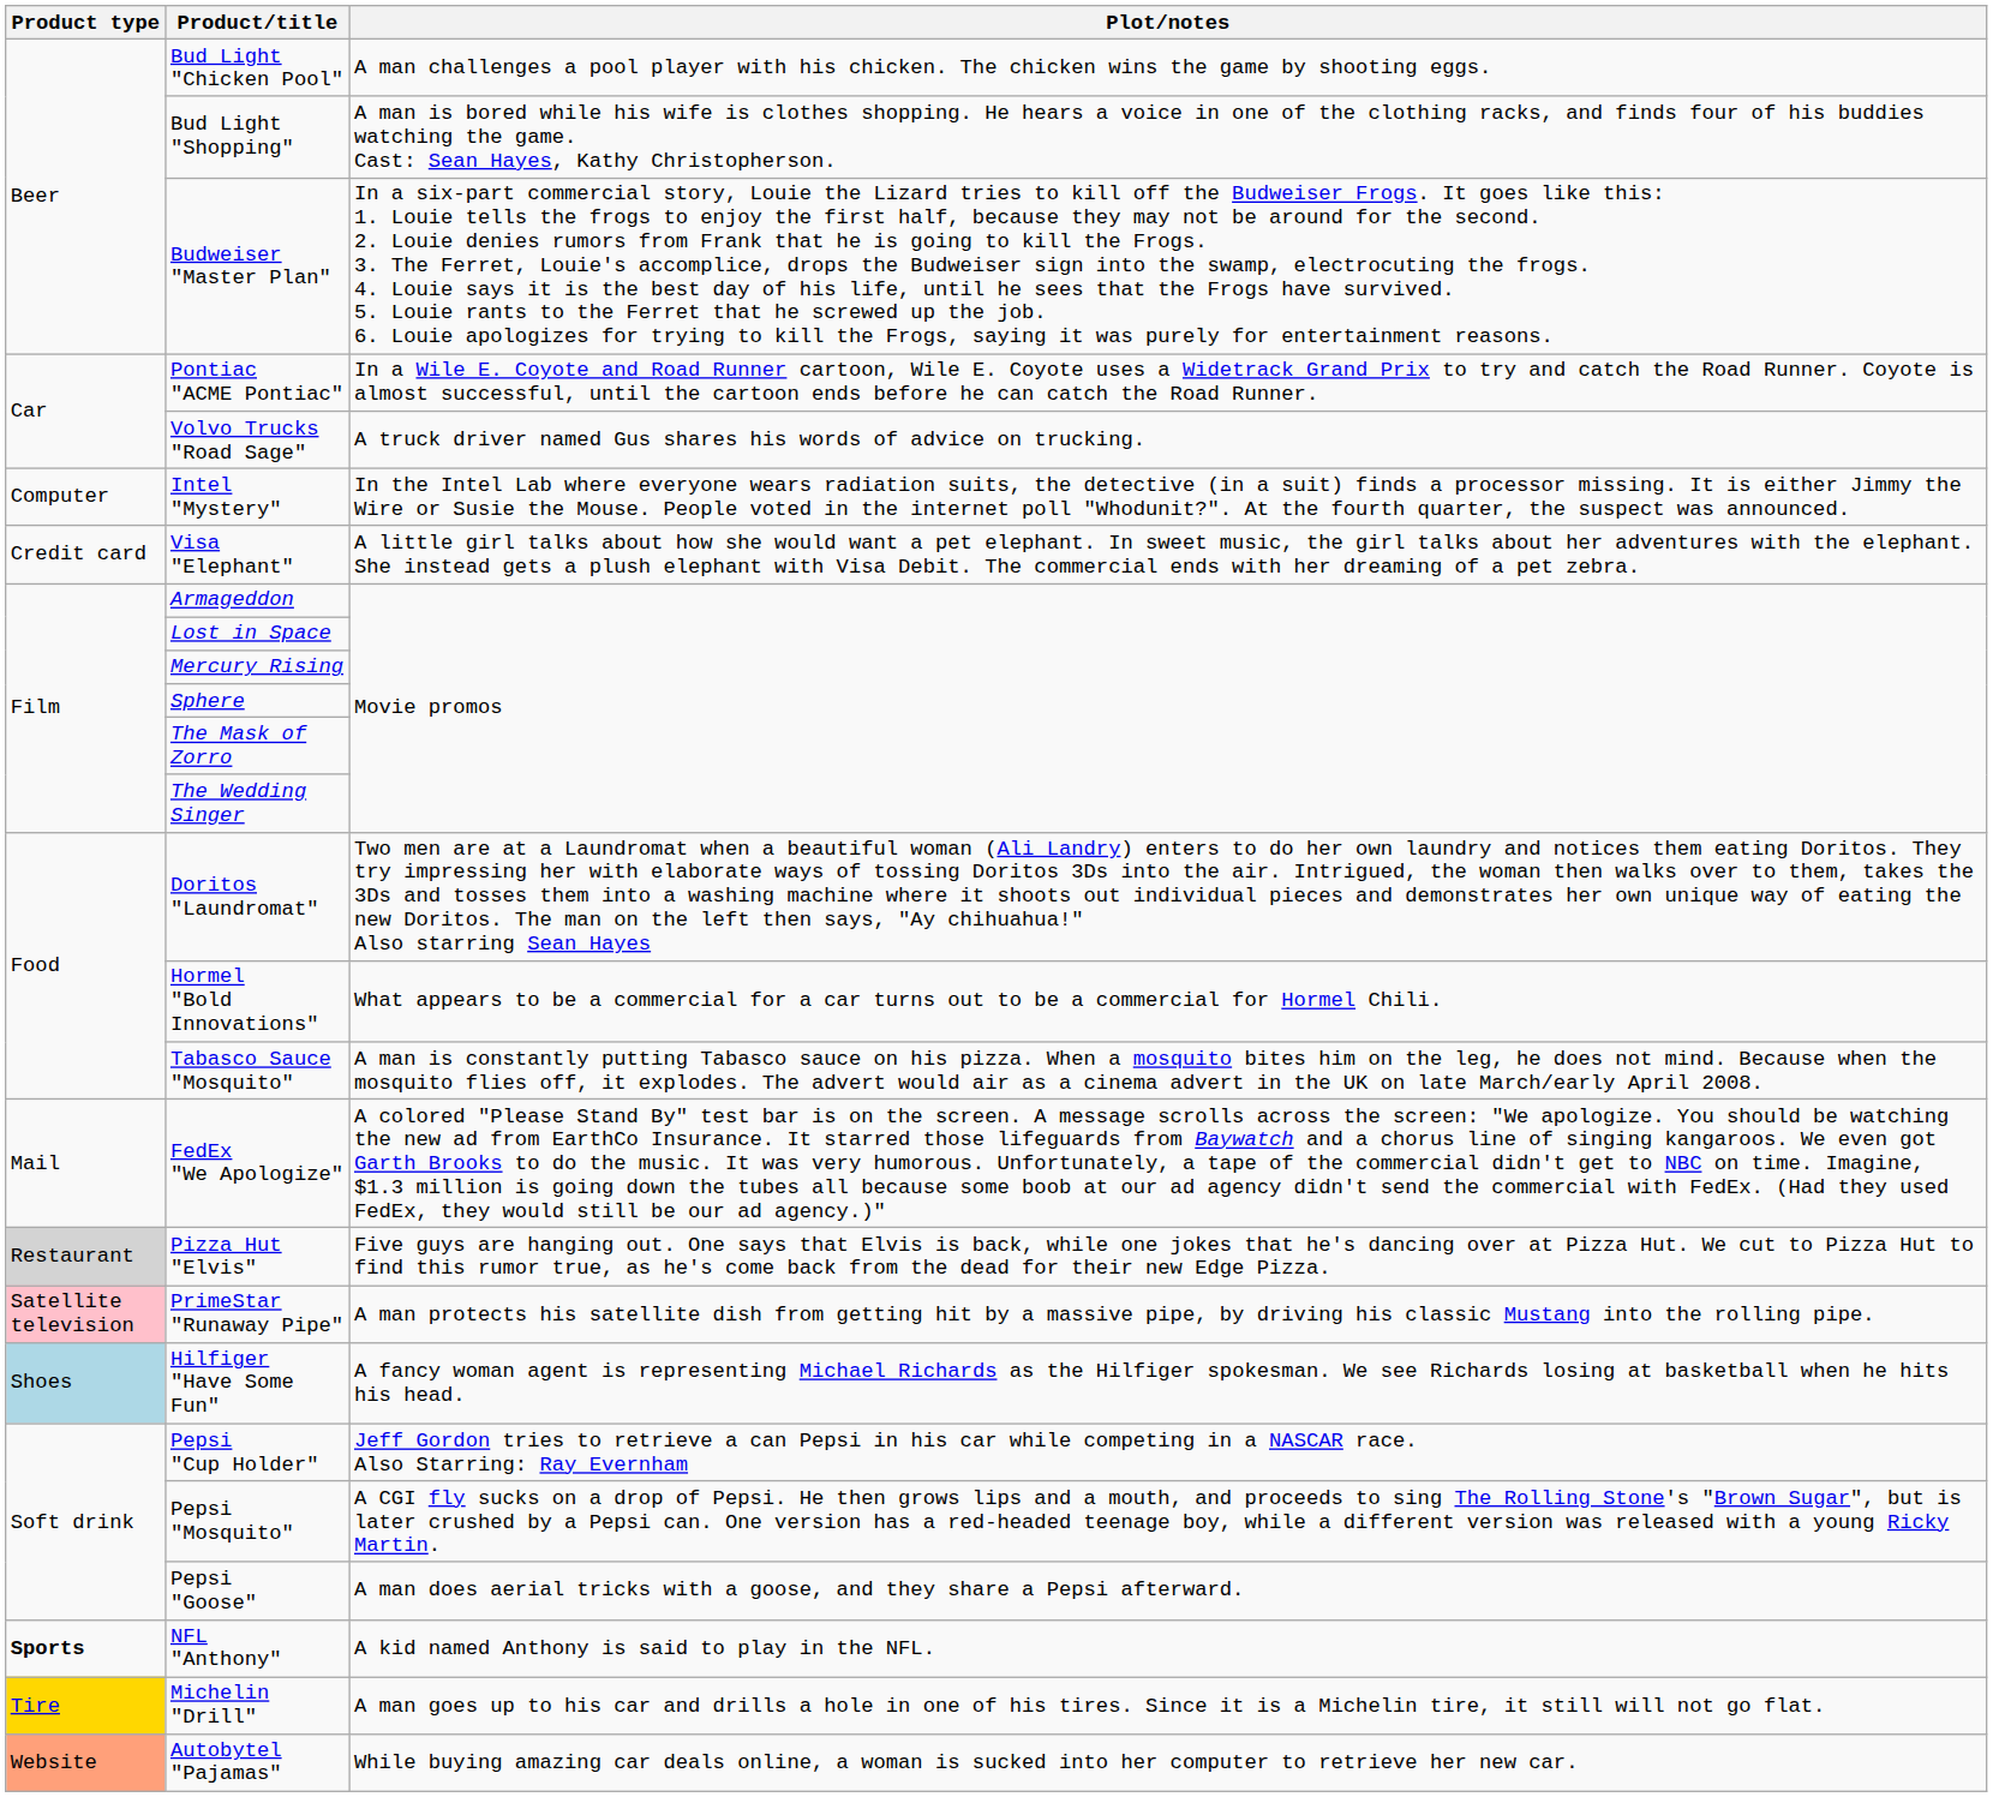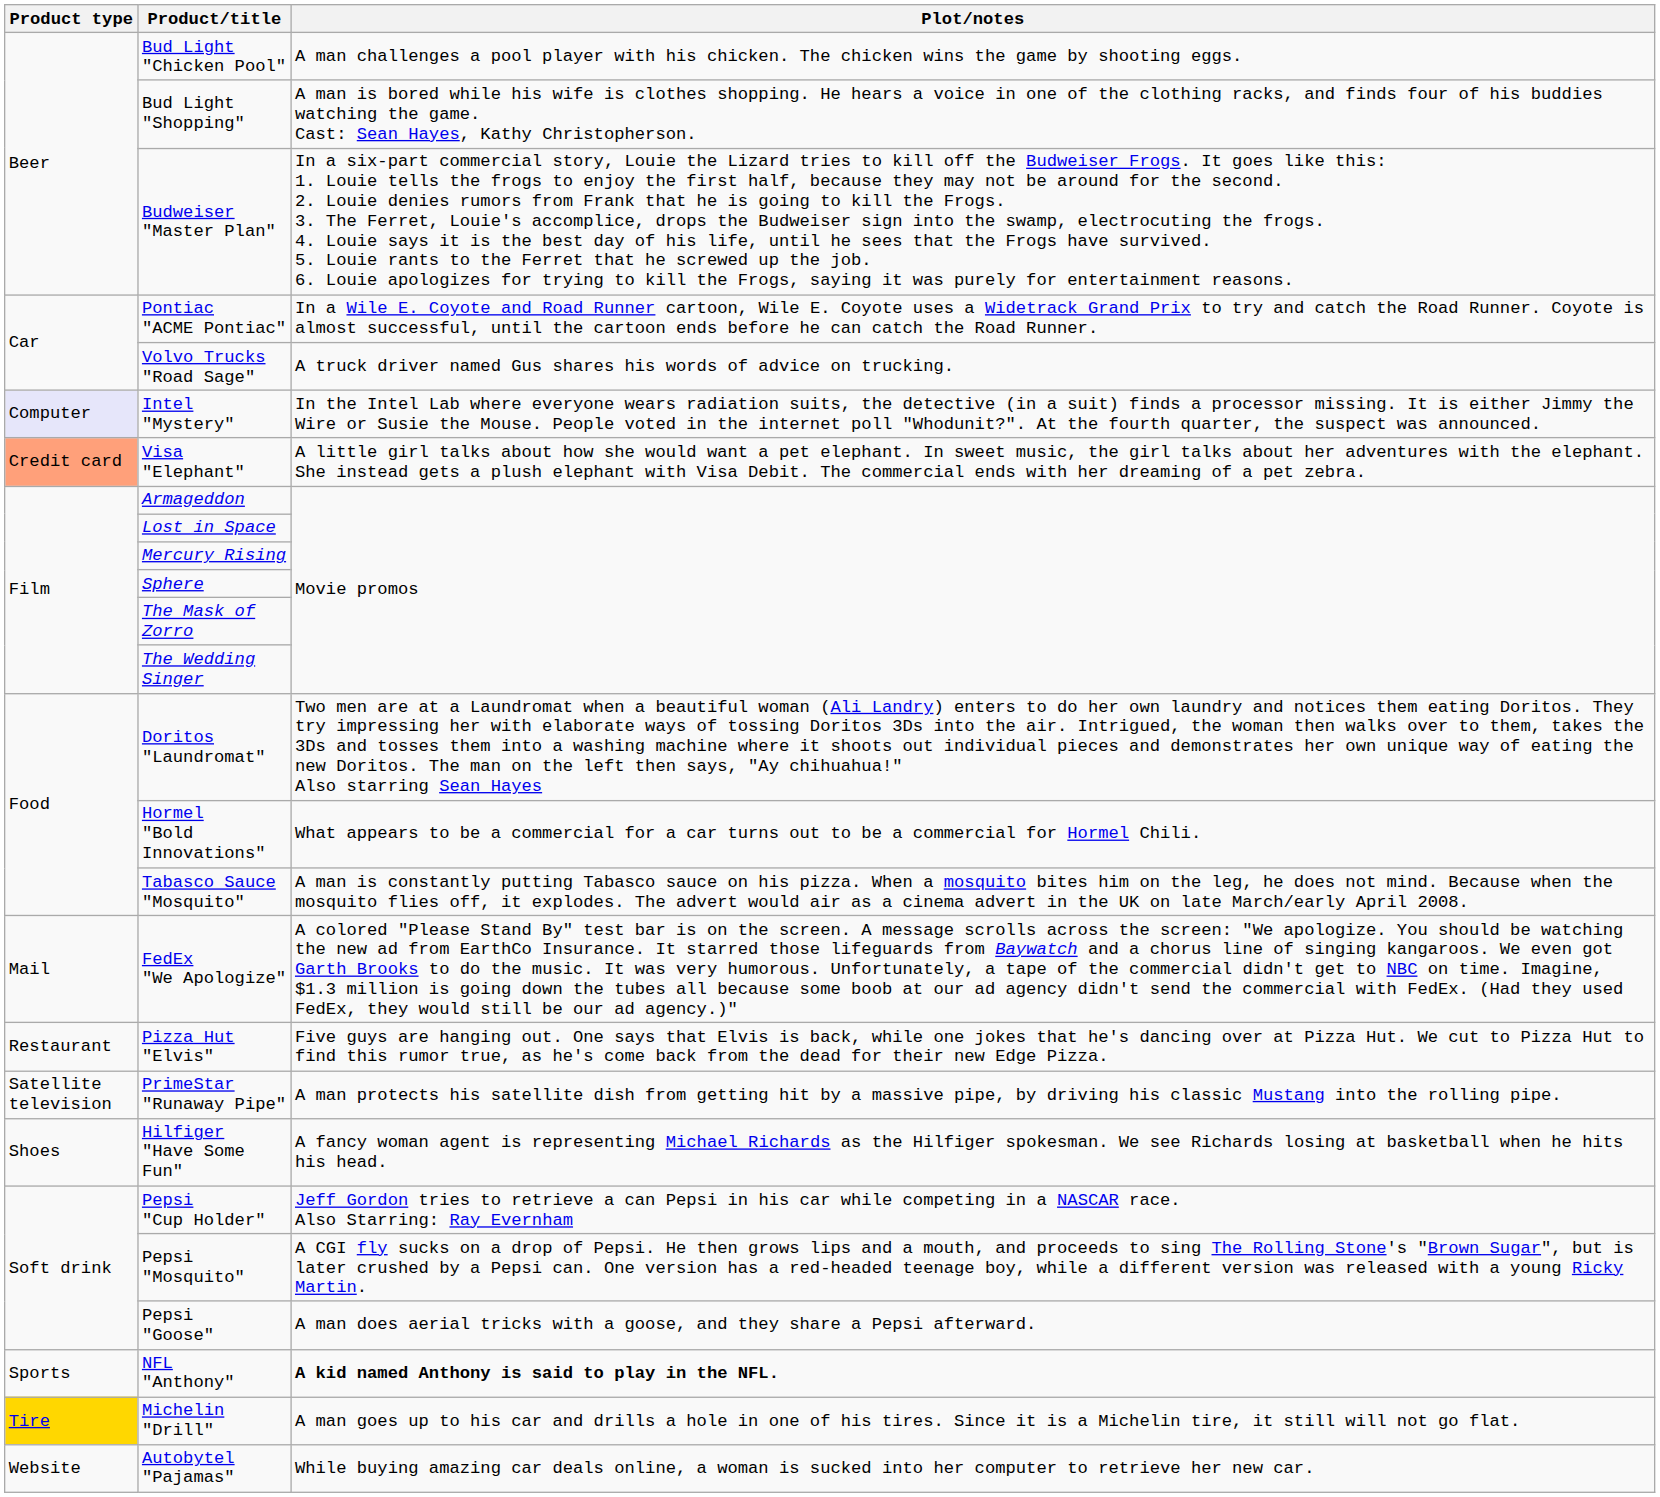Intel "Mystery" | Product type: no background -> lavender background
Visa "Elephant" | Product type: no background -> lightsalmon background
Pizza Hut "Elvis" | Product type: lightgrey background -> no background
PrimeStar "Runaway Pipe" | Product type: pink background -> no background
Hilfiger "Have Some Fun" | Product type: lightblue background -> no background
NFL "Anthony" | Product type: bold -> normal
NFL "Anthony" | Plot/notes: normal -> bold
Autobytel "Pajamas" | Product type: lightsalmon background -> no background
